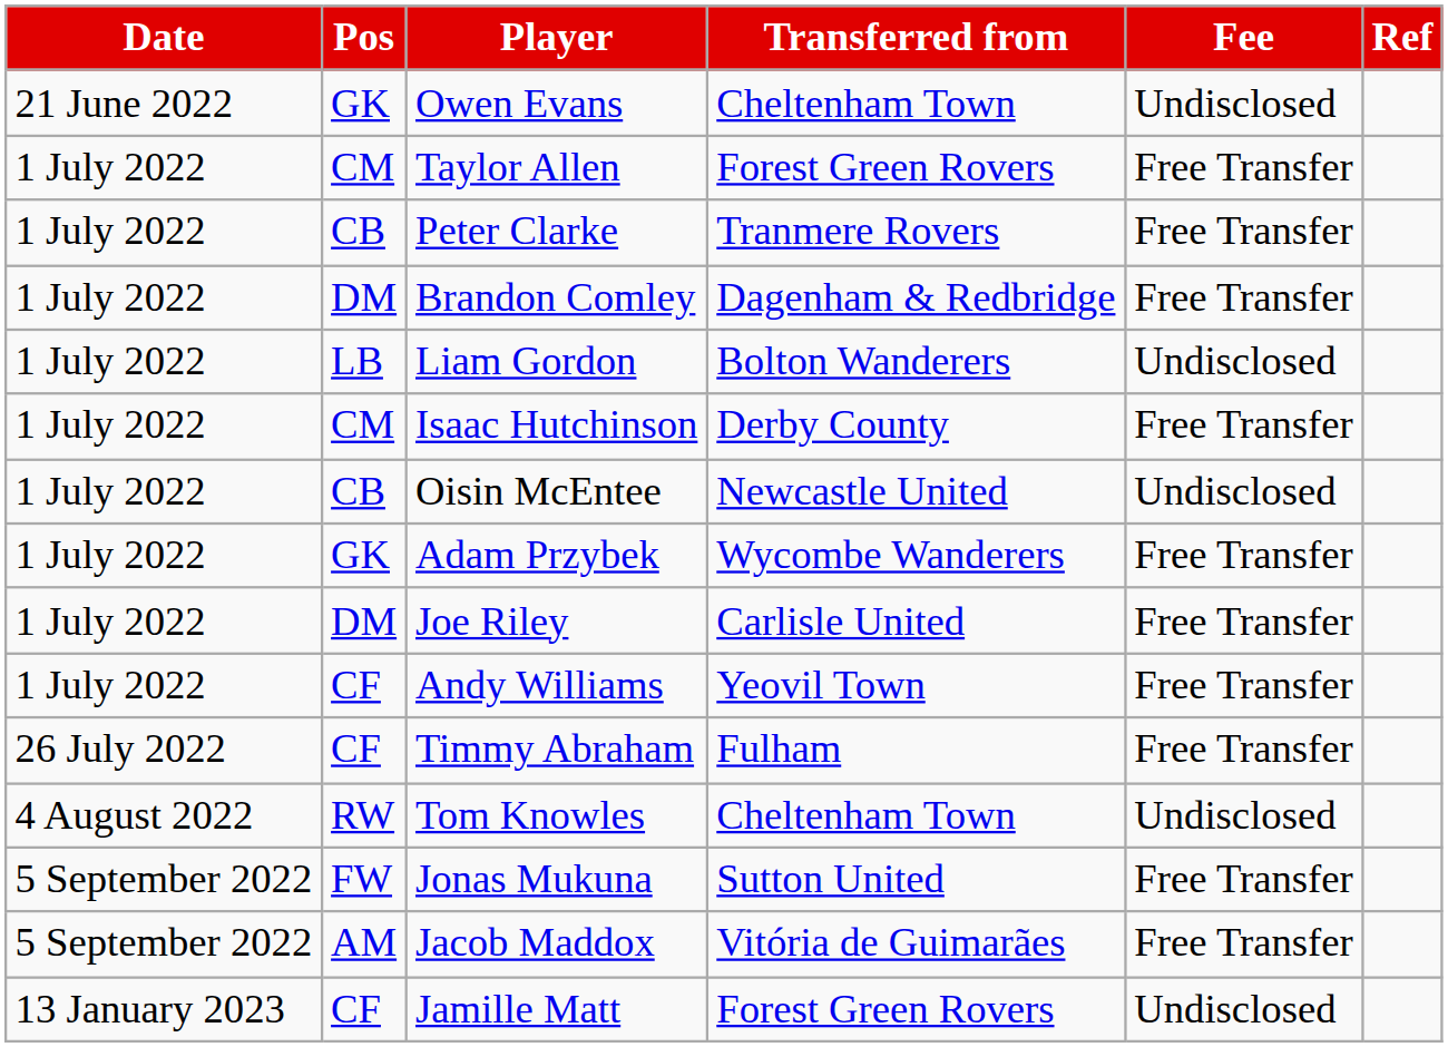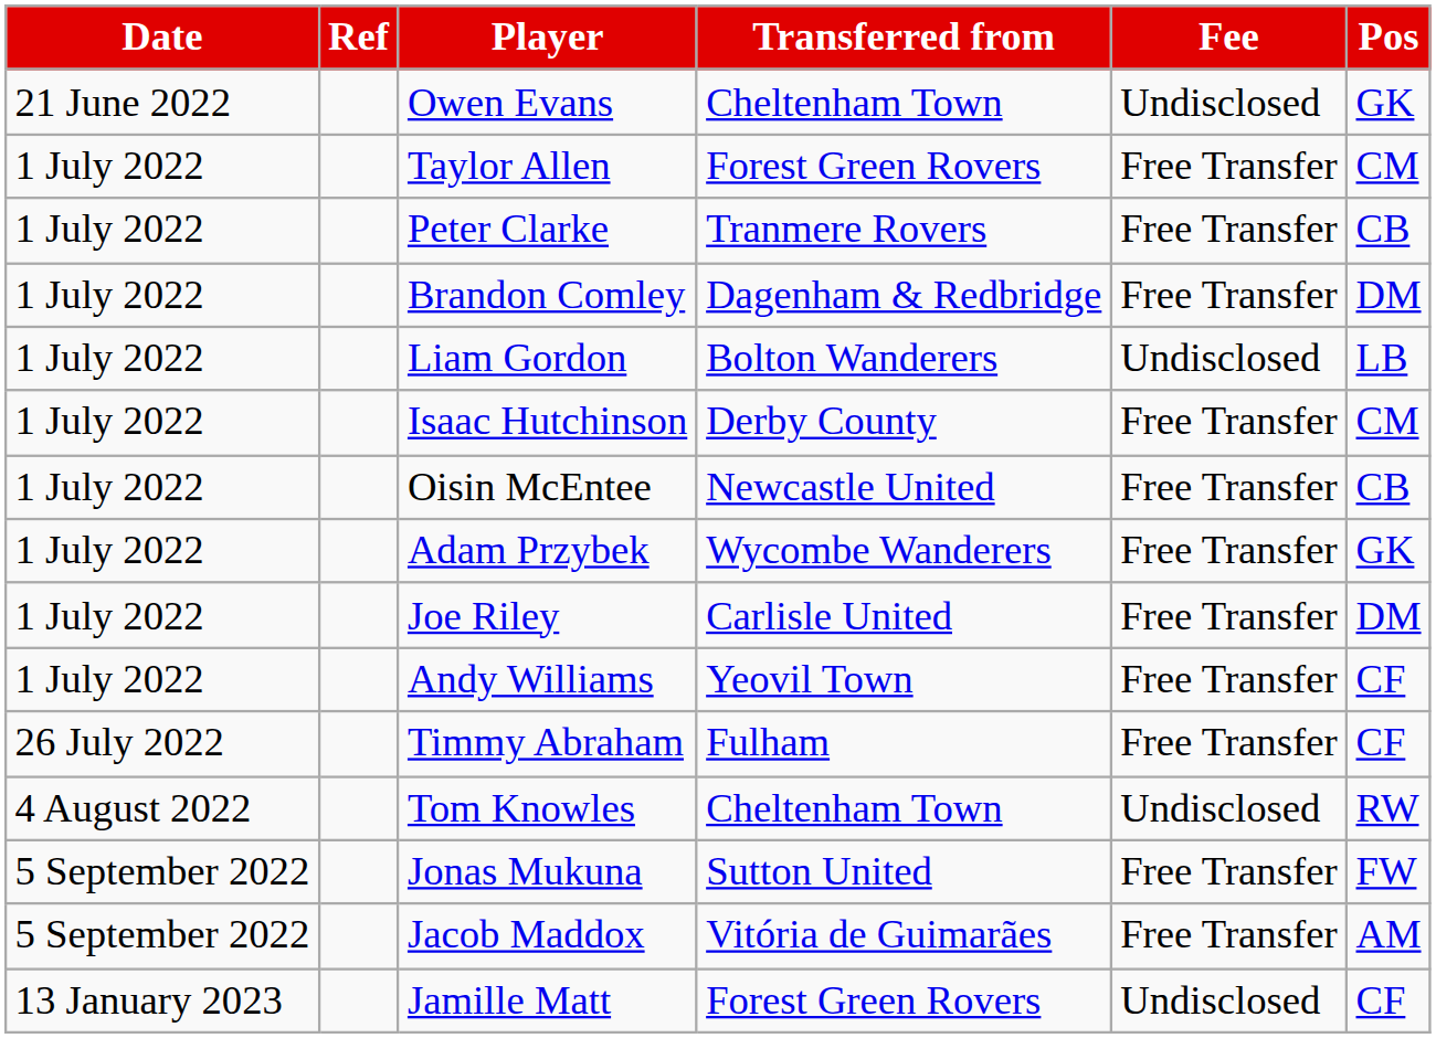columns swapped: Pos <-> Ref
Oisin McEntee | Fee: Undisclosed -> Free Transfer
